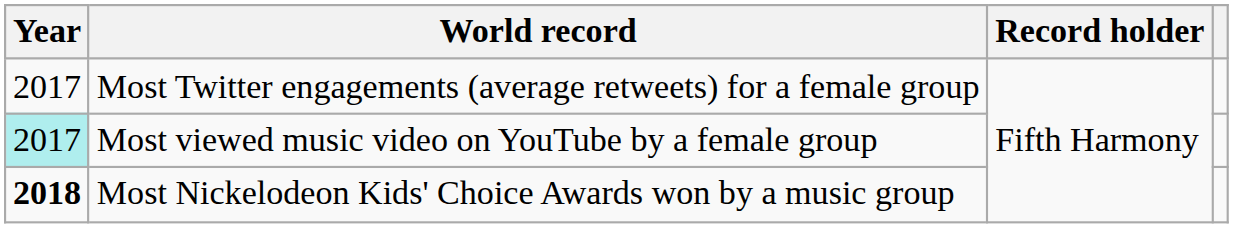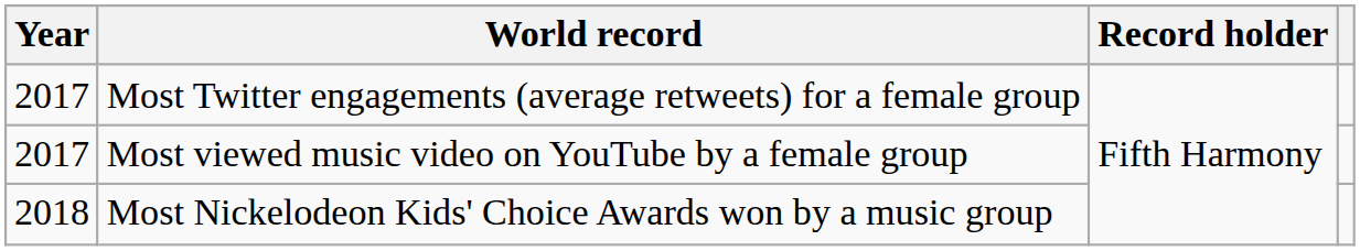Most viewed music video on YouTube by a female group | Year: paleturquoise background -> no background
Most Nickelodeon Kids' Choice Awards won by a music group | Year: bold -> normal
